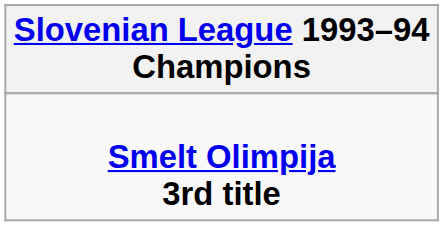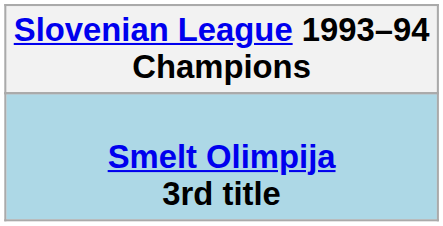row 2 | column 1: no background -> lightblue background
